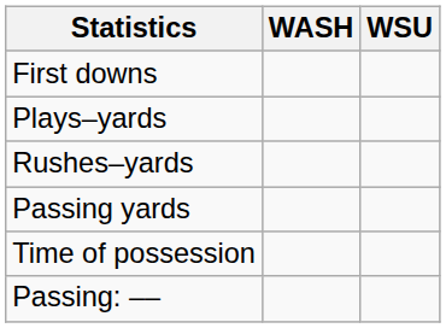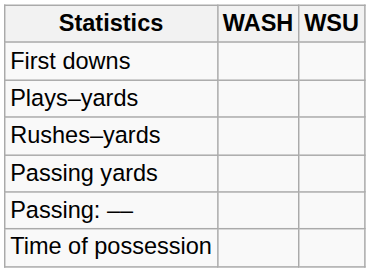rows swapped: Passing: –– <-> Time of possession
